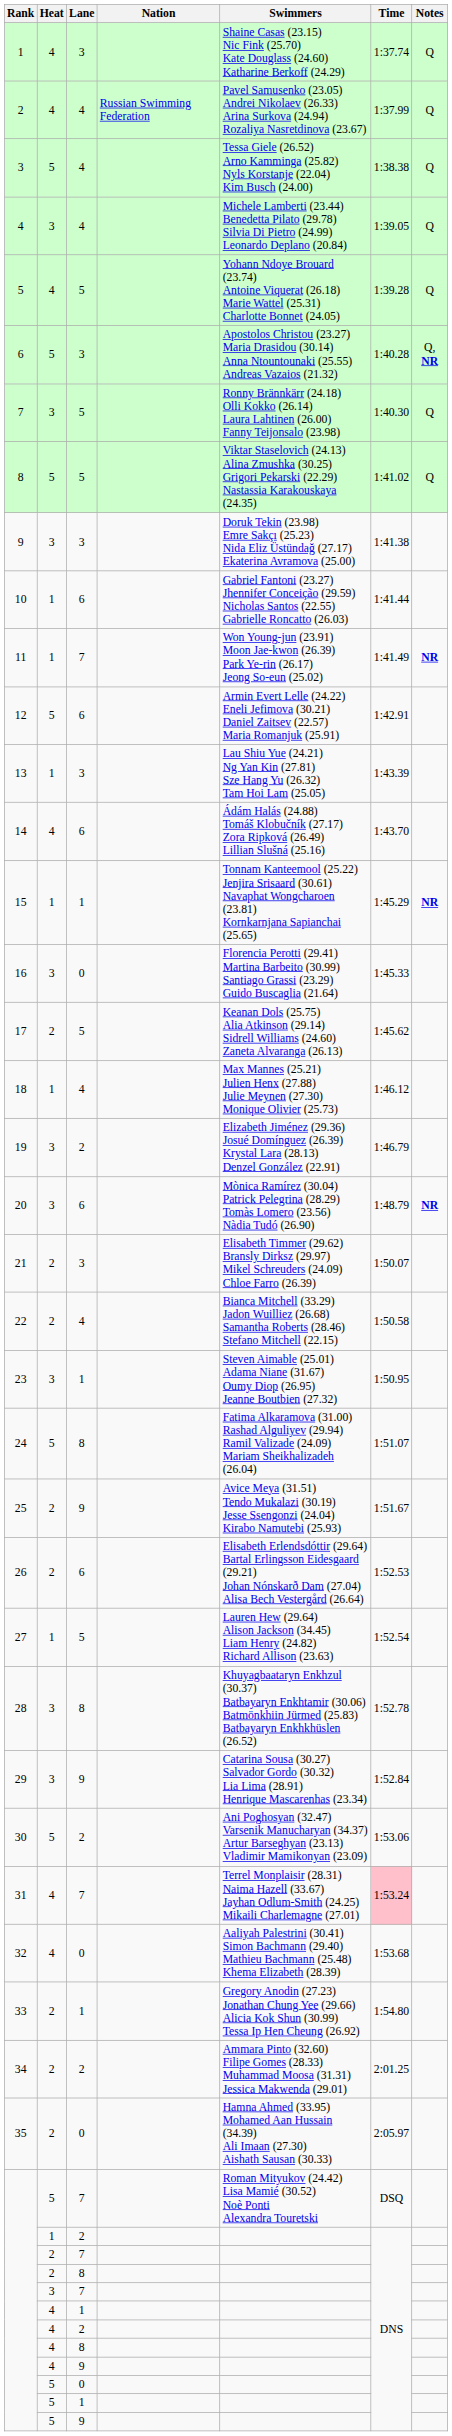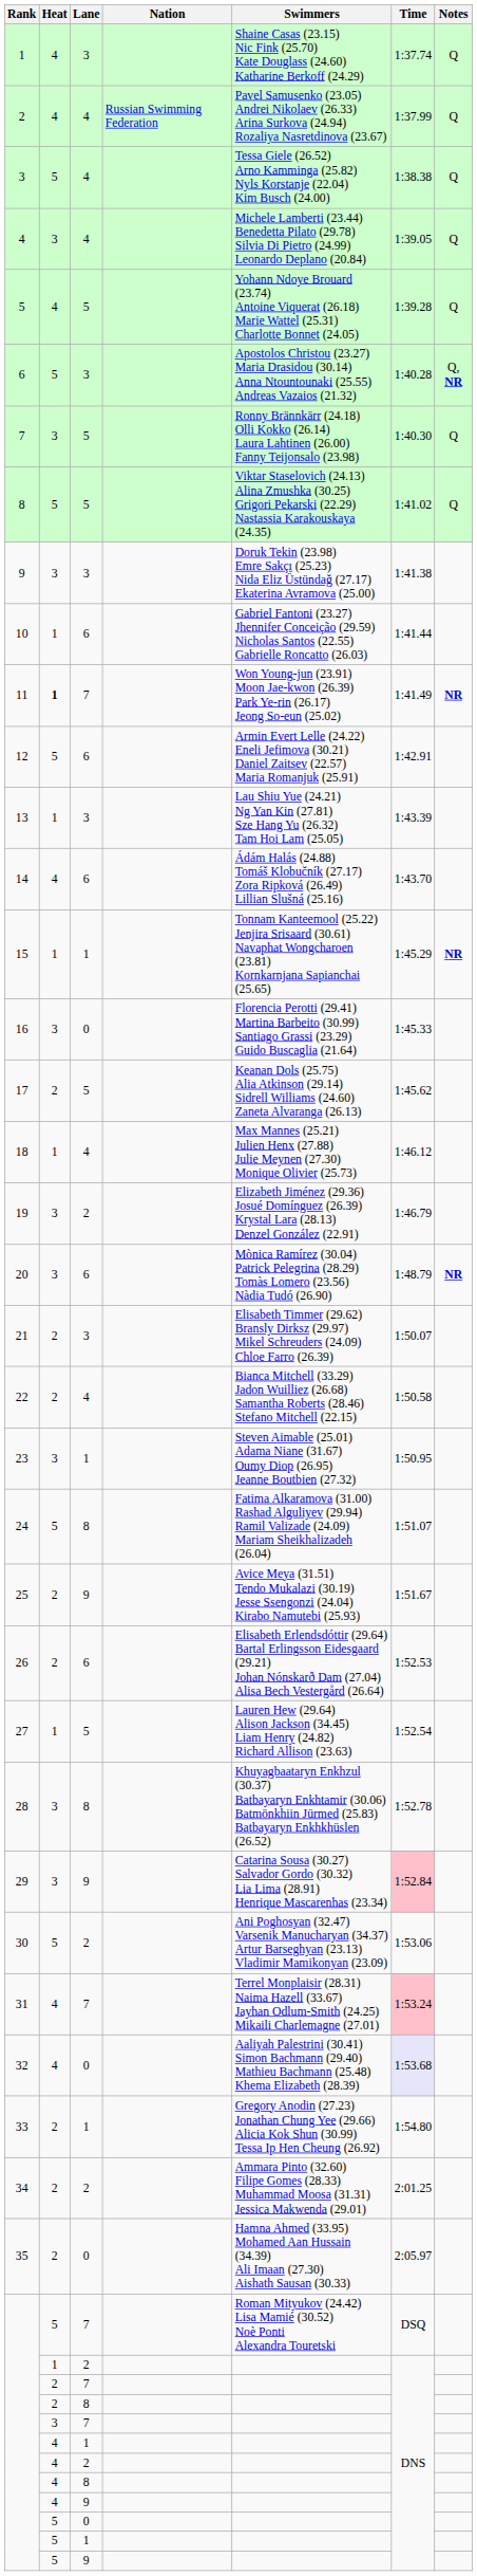11 | Heat: normal -> bold
29 | Time: no background -> pink background
32 | Time: no background -> lavender background
